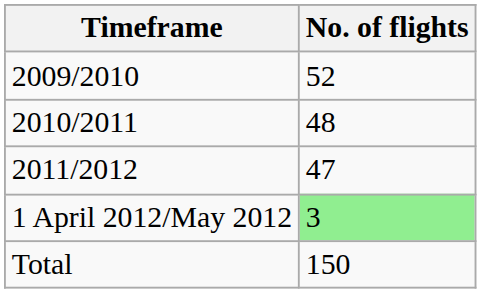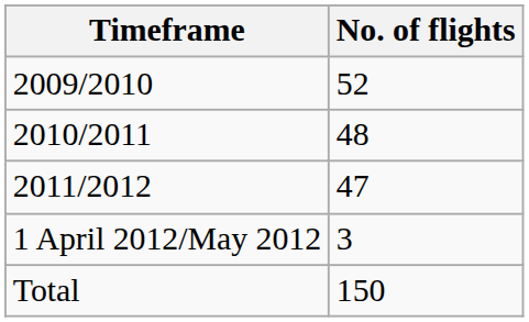1 April 2012/May 2012 | No. of flights: lightgreen background -> no background
